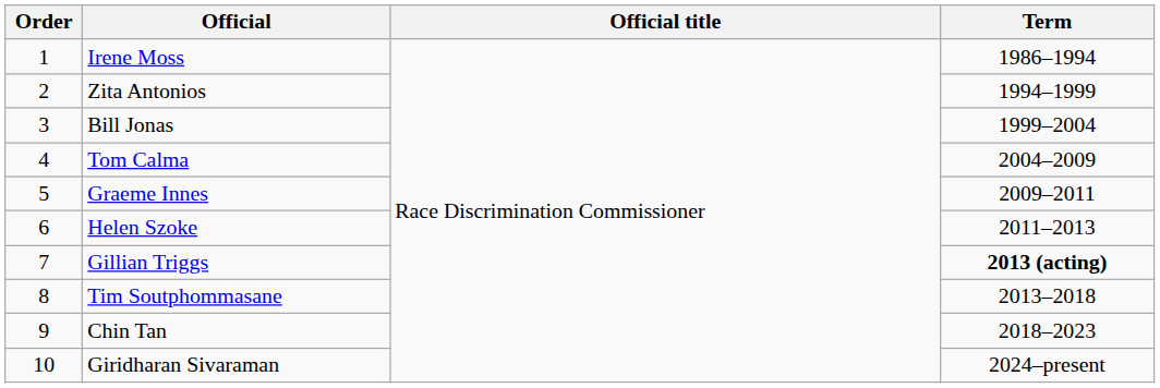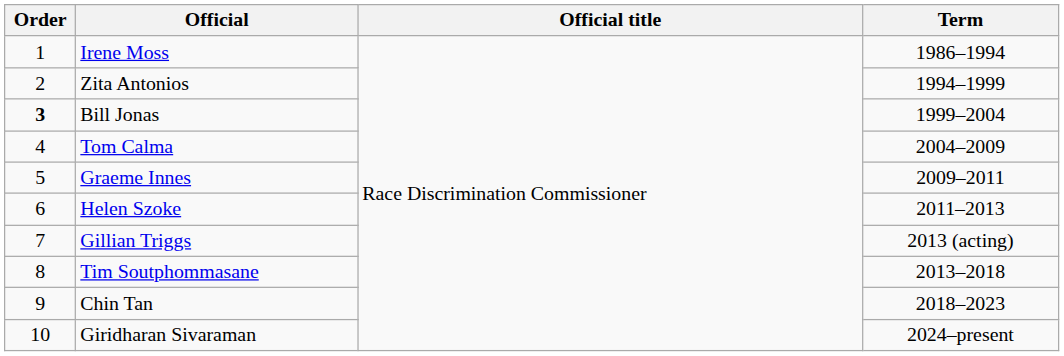Bill Jonas | Order: normal -> bold
Gillian Triggs | Term: bold -> normal
